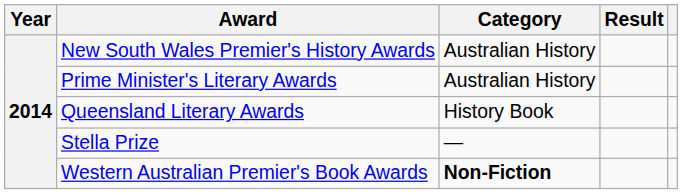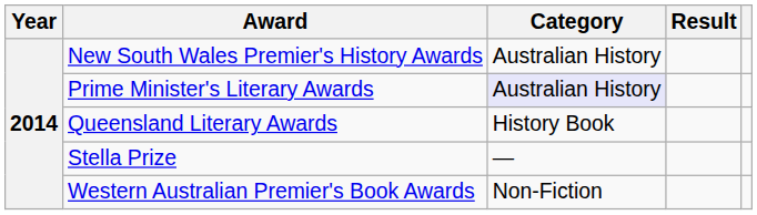Prime Minister's Literary Awards | Category: no background -> lavender background
Western Australian Premier's Book Awards | Category: bold -> normal
